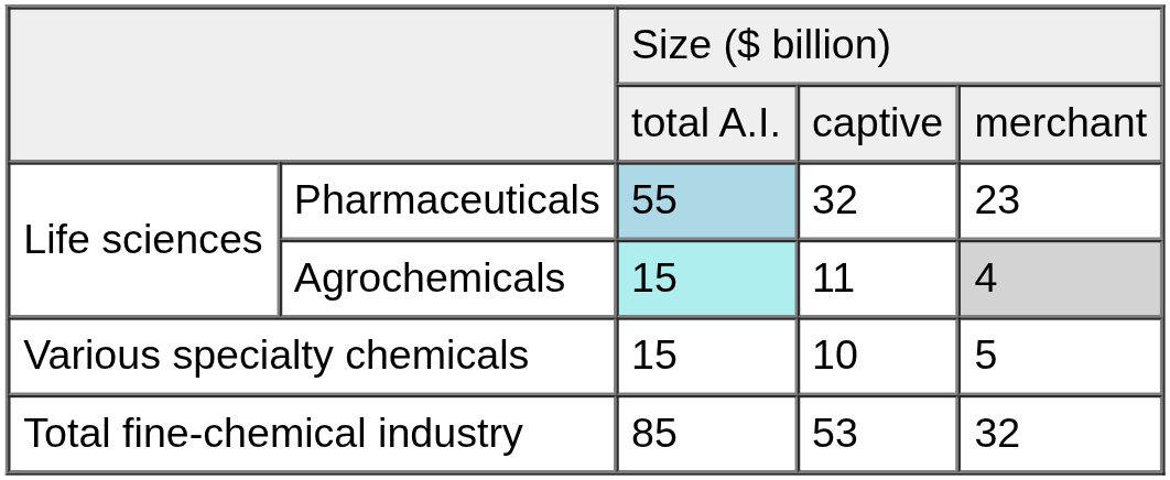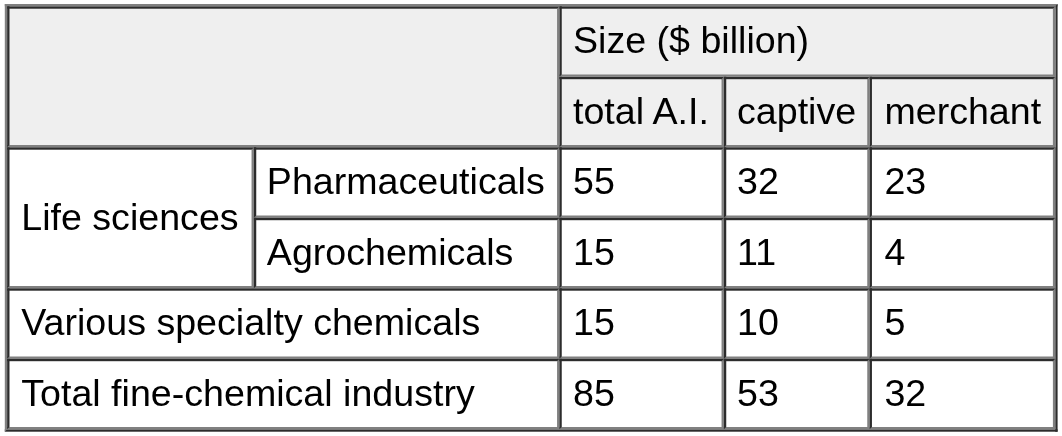Pharmaceuticals | column 3: lightblue background -> no background
Agrochemicals | column 3: paleturquoise background -> no background
Agrochemicals | column 5: lightgrey background -> no background
